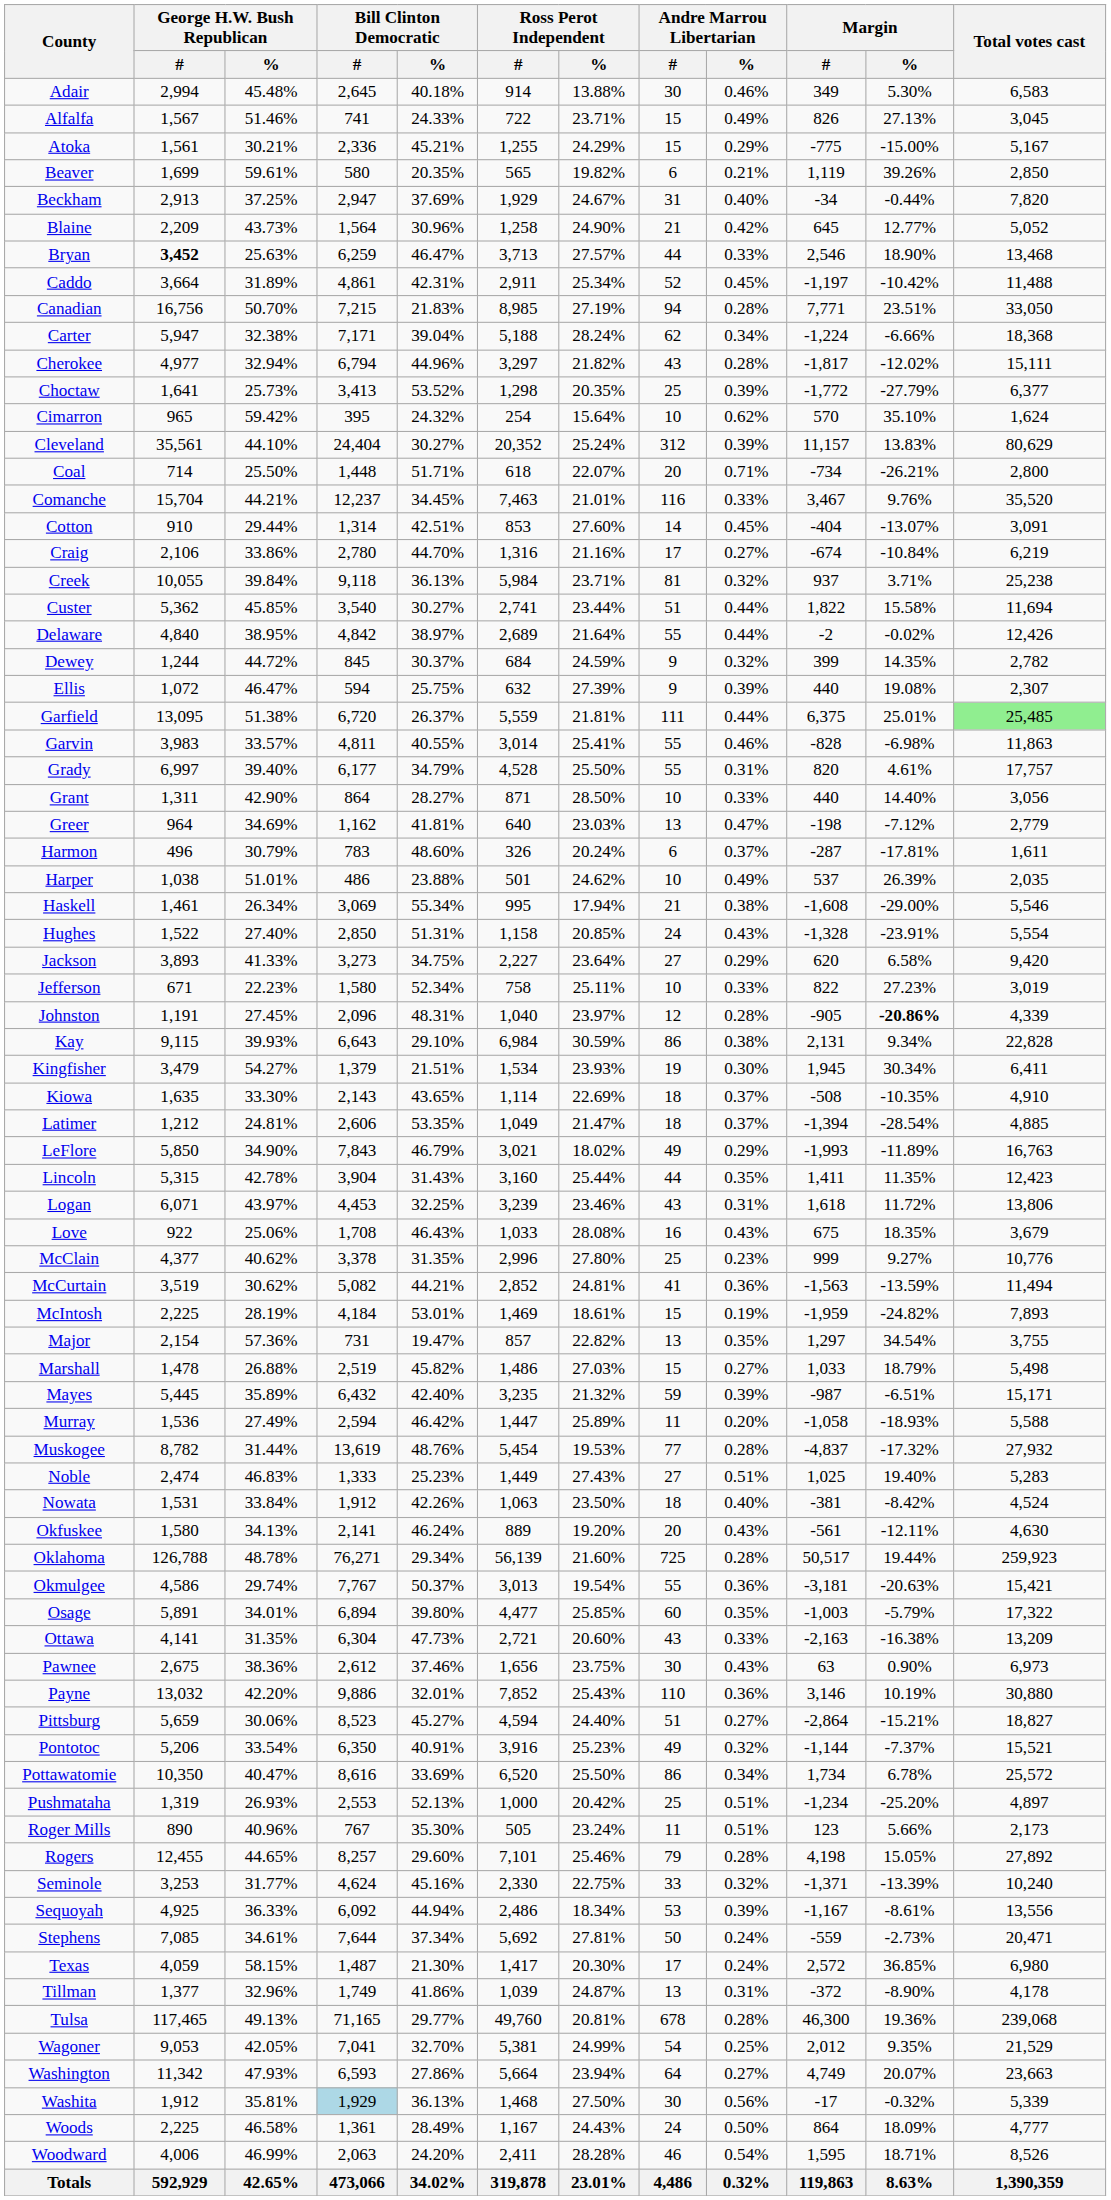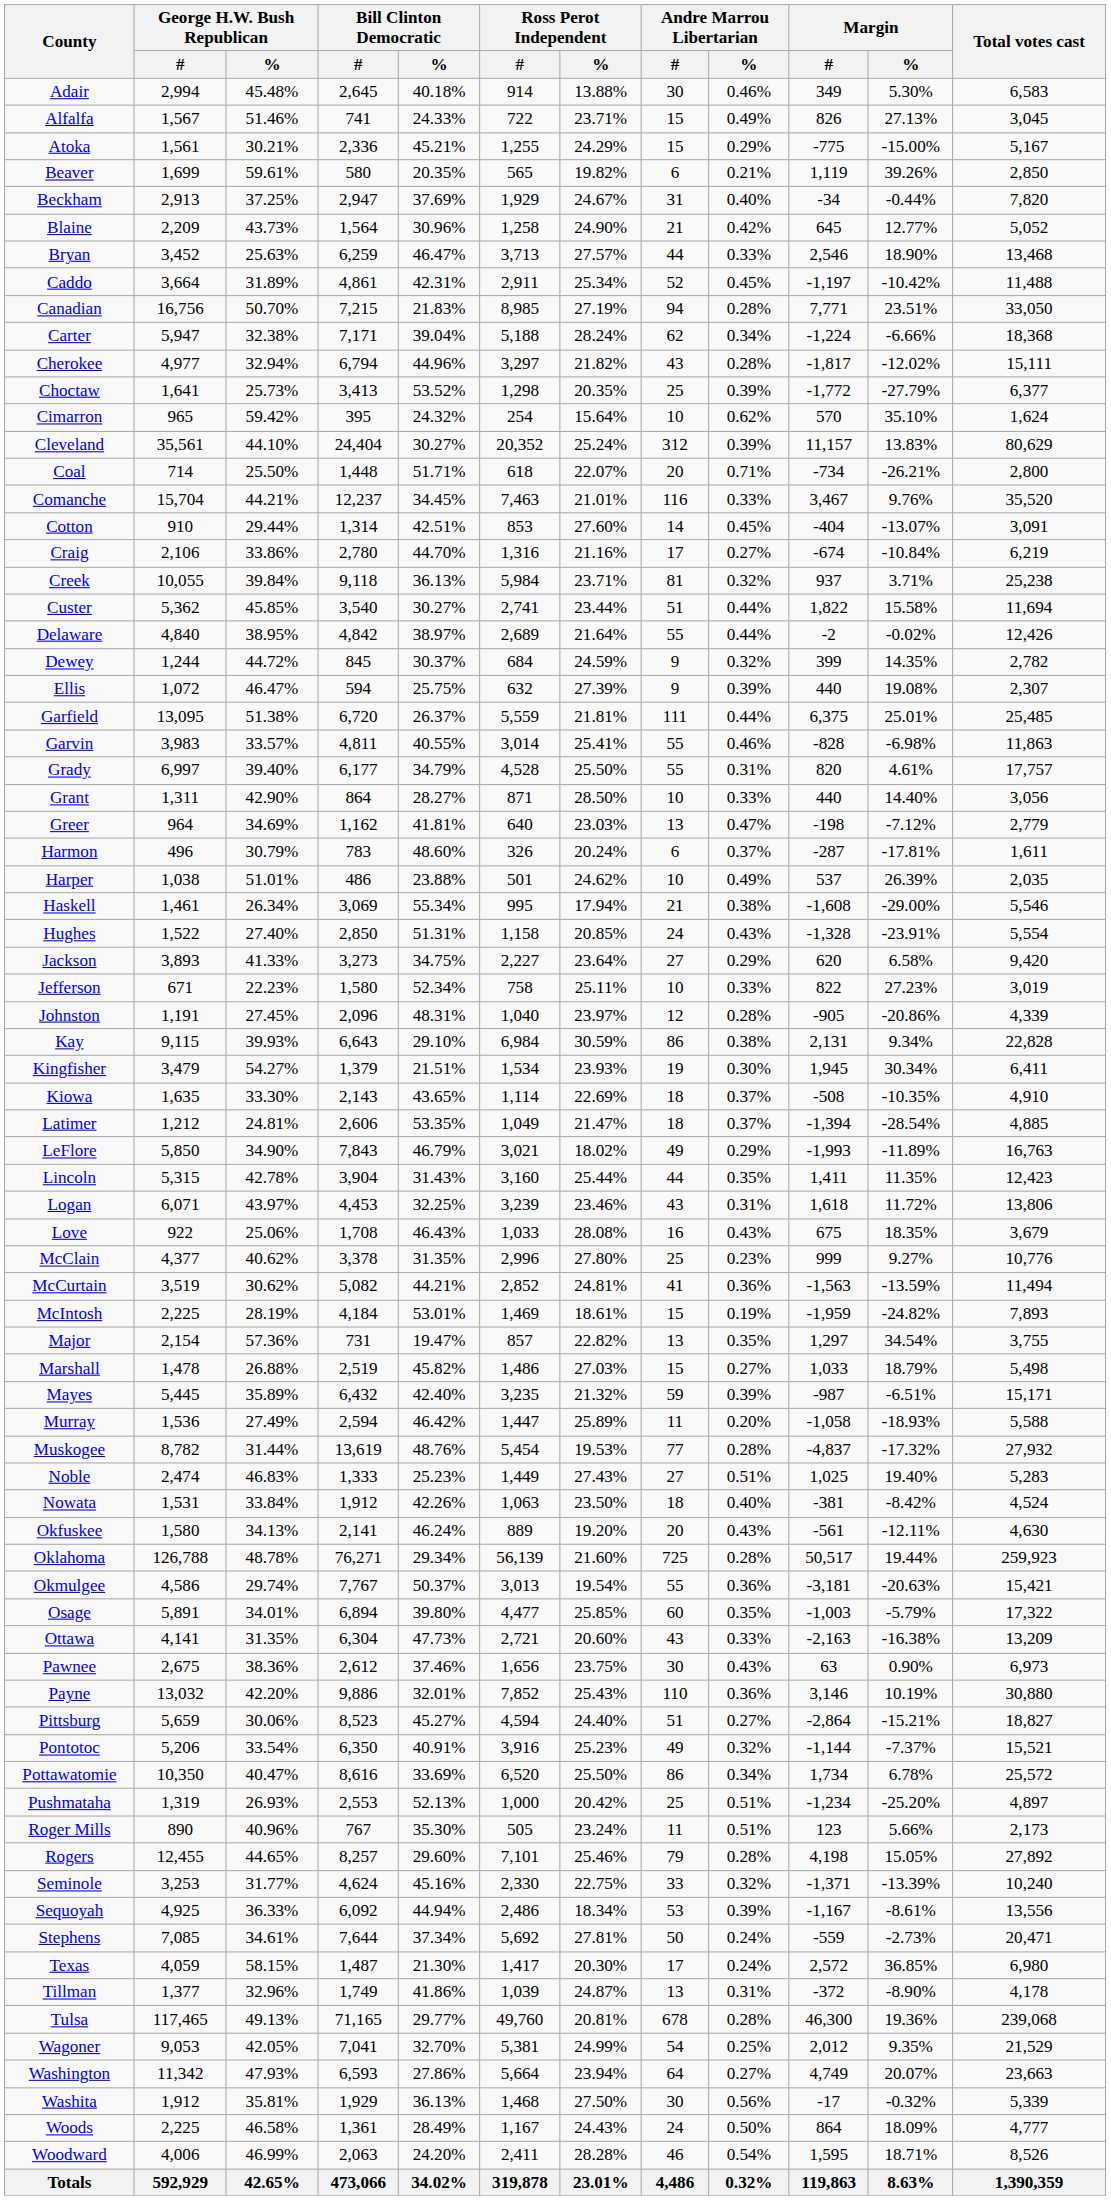Bryan | George H.W. Bush Republican / #: bold -> normal
Garfield | Total votes cast: lightgreen background -> no background
Johnston | Margin / %: bold -> normal
Washita | Bill Clinton Democratic / #: lightblue background -> no background
